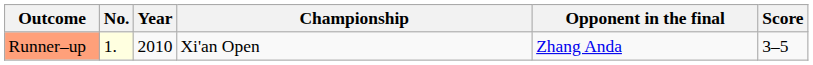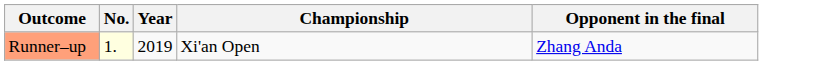- column: Score | 3–5
Runner–up | Year: 2010 -> 2019
